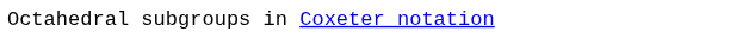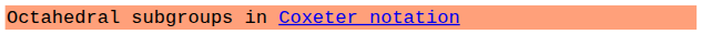row 1 | column 1: no background -> lightsalmon background
